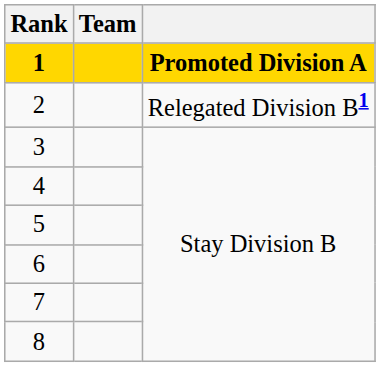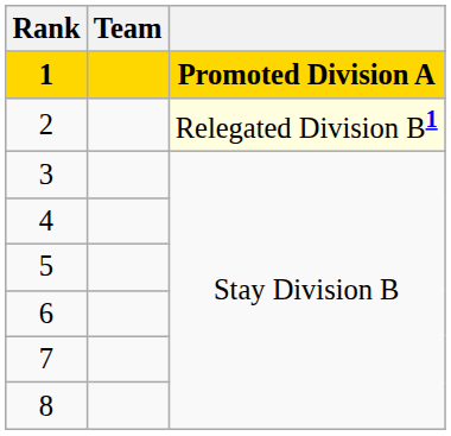2 | column 3: no background -> lightyellow background
